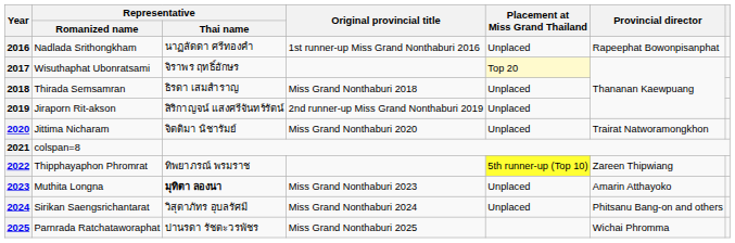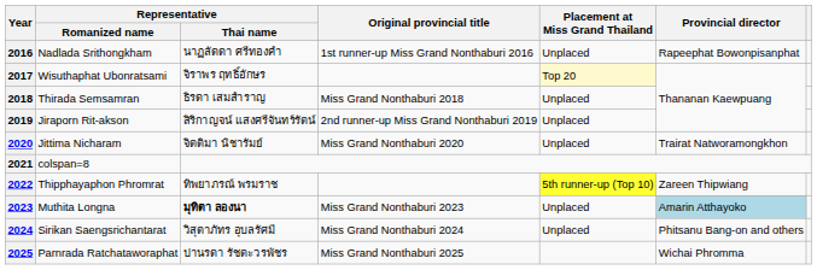2023 | Provincial director: no background -> lightblue background
